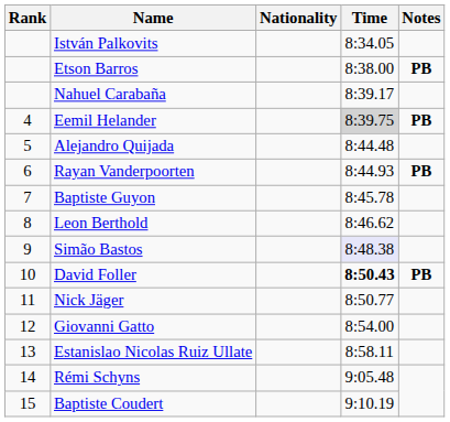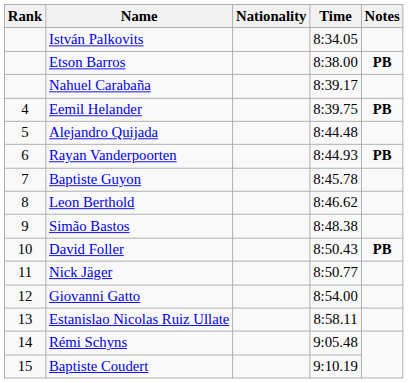Eemil Helander | Time: lightgrey background -> no background
Simão Bastos | Time: lavender background -> no background
David Foller | Time: bold -> normal
